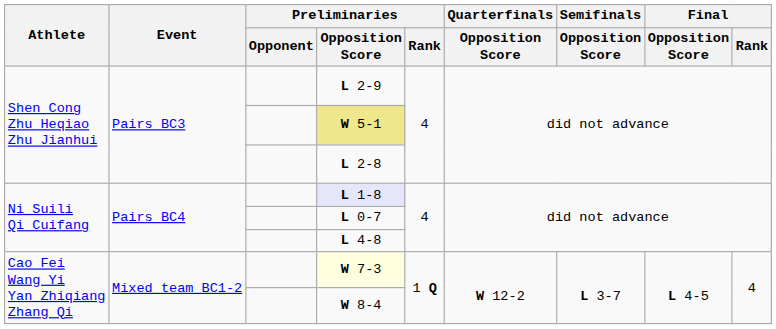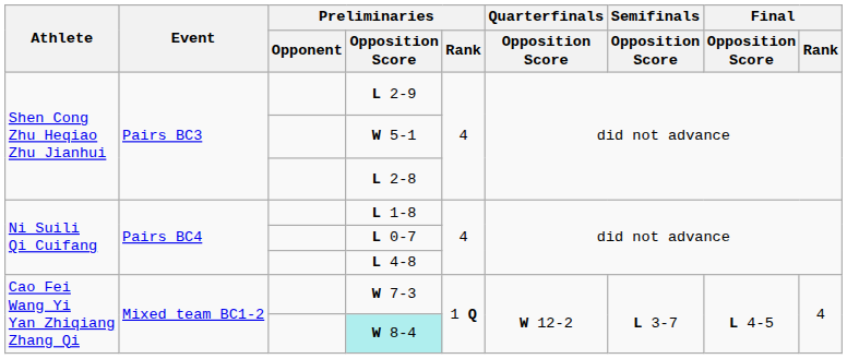W 5-1 | Preliminaries / Opposition Score: khaki background -> no background
L 1-8 | Preliminaries / Opposition Score: lavender background -> no background
W 7-3 | Preliminaries / Opposition Score: lightyellow background -> no background
W 8-4 | Preliminaries / Opposition Score: no background -> paleturquoise background
